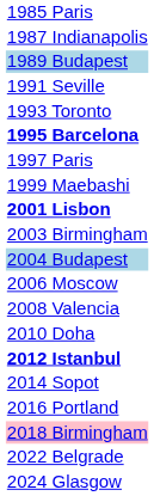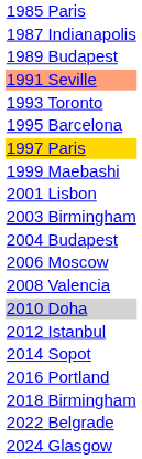1989 Budapest | column 1: lightblue background -> no background
1991 Seville | column 1: no background -> lightsalmon background
1995 Barcelona | column 1: bold -> normal
1997 Paris | column 1: no background -> gold background
2001 Lisbon | column 1: bold -> normal
2004 Budapest | column 1: lightblue background -> no background
2010 Doha | column 1: no background -> lightgrey background
2012 Istanbul | column 1: bold -> normal
2018 Birmingham | column 1: pink background -> no background
